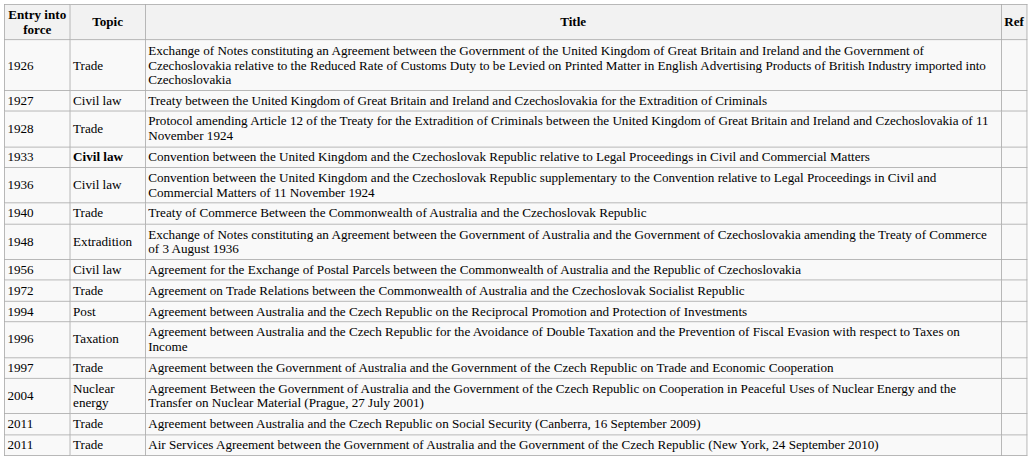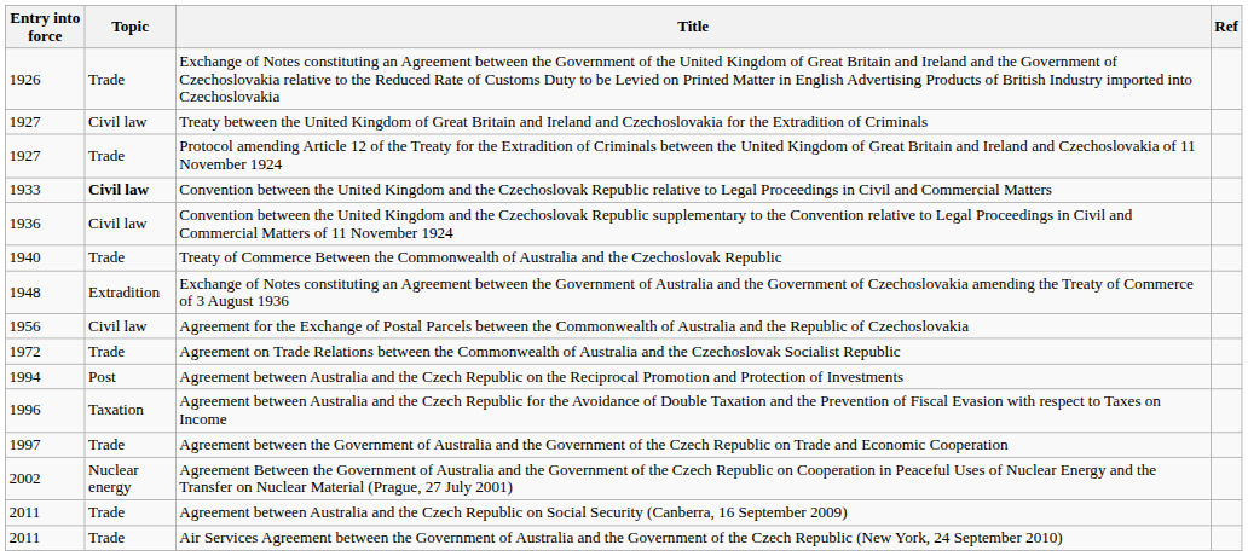row 4 | Entry into force: 1928 -> 1927
row 14 | Entry into force: 2004 -> 2002
